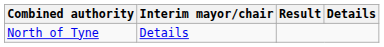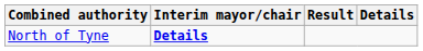North of Tyne | column 2: normal -> bold
